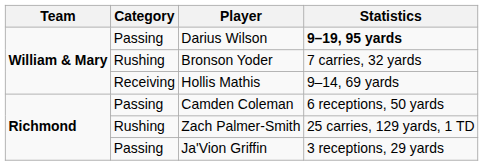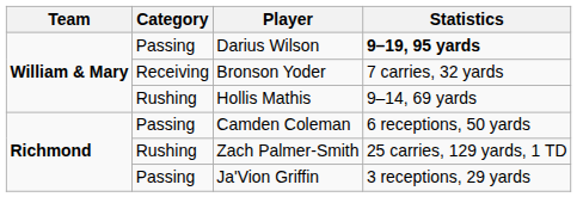Bronson Yoder | Category: Rushing -> Receiving
Hollis Mathis | Category: Receiving -> Rushing
